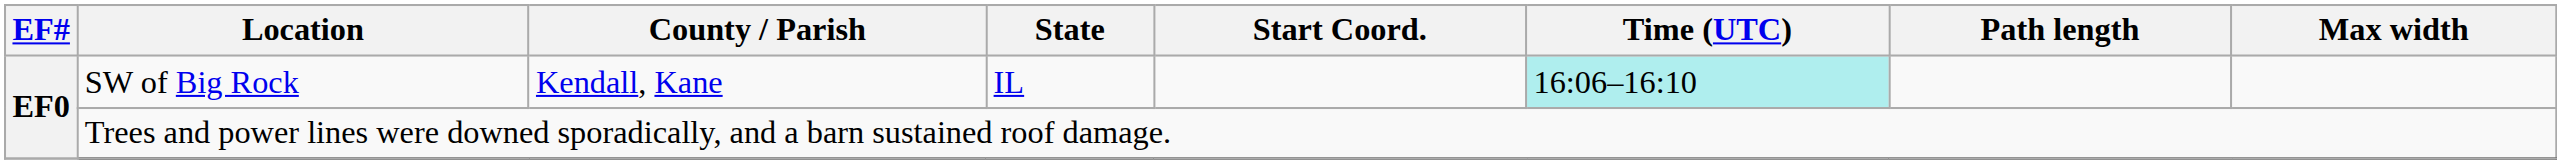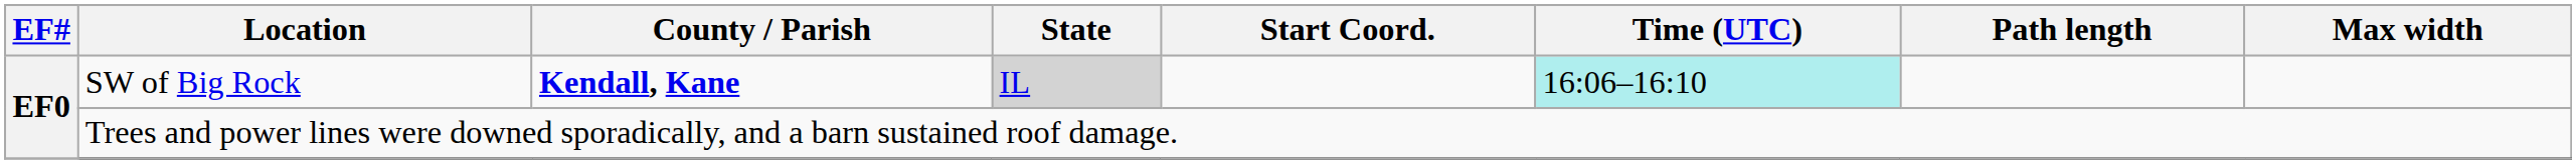SW of Big Rock | County / Parish: normal -> bold
SW of Big Rock | State: no background -> lightgrey background
